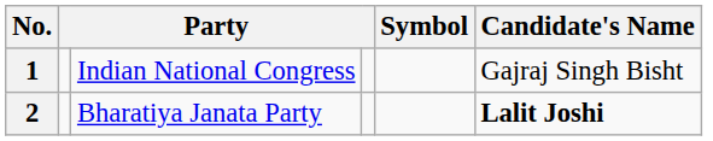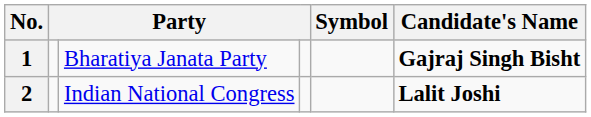1 | column 3: Indian National Congress -> Bharatiya Janata Party
1 | Candidate's Name: normal -> bold
2 | column 3: Bharatiya Janata Party -> Indian National Congress
